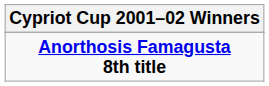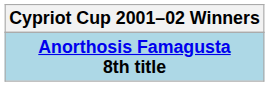row 2 | column 1: no background -> lightblue background
